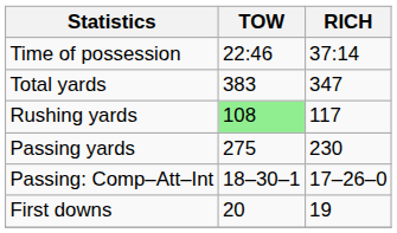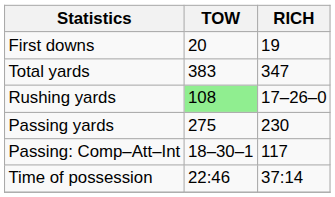rows swapped: First downs <-> Time of possession
Rushing yards | RICH: 117 -> 17–26–0
Passing: Comp–Att–Int | RICH: 17–26–0 -> 117
